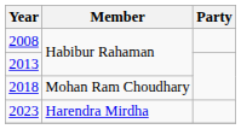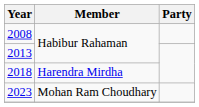2018 | Member: Mohan Ram Choudhary -> Harendra Mirdha
2023 | Member: Harendra Mirdha -> Mohan Ram Choudhary
